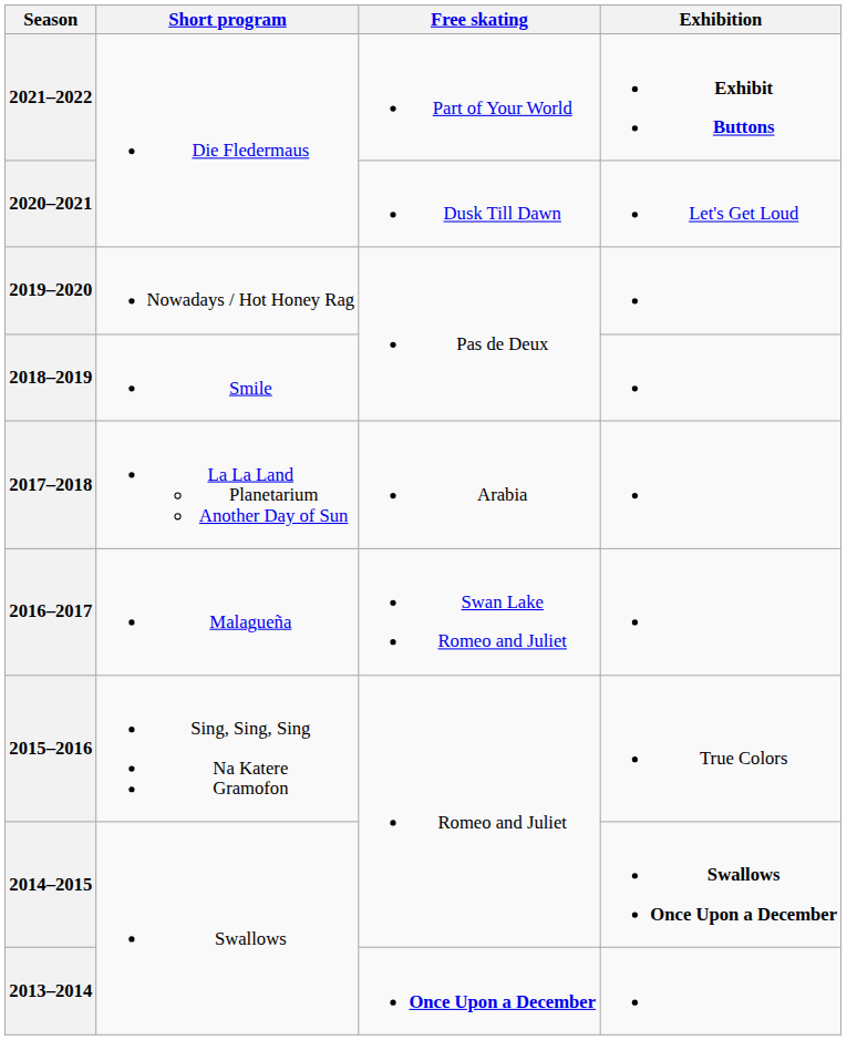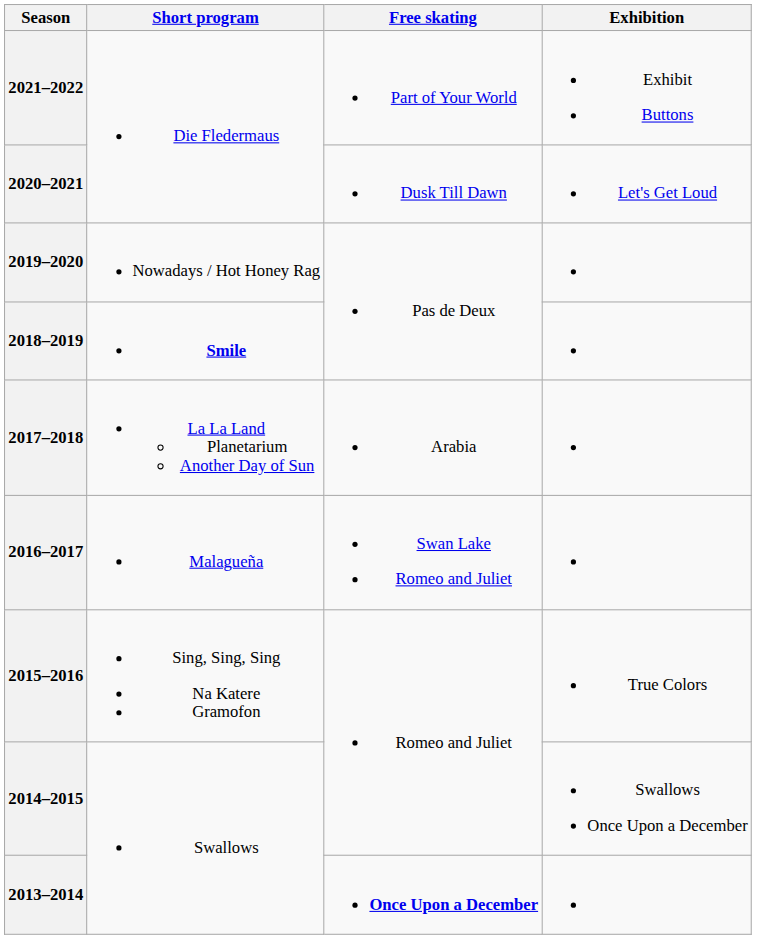2021–2022 | Exhibition: bold -> normal
2018–2019 | Short program: normal -> bold
2014–2015 | Exhibition: bold -> normal
